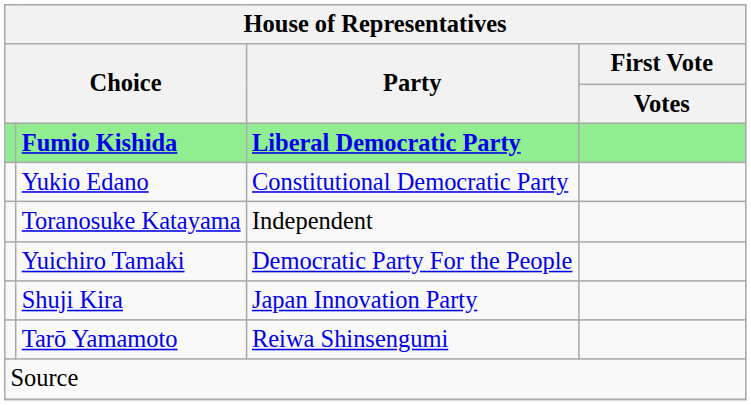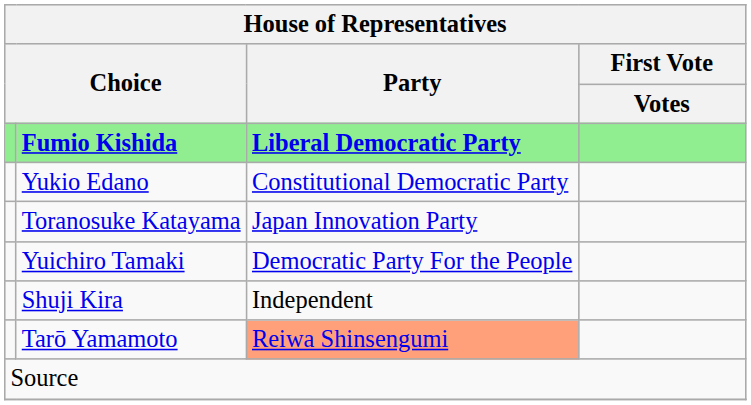Toranosuke Katayama | House of Representatives / Party: Independent -> Japan Innovation Party
Shuji Kira | House of Representatives / Party: Japan Innovation Party -> Independent
Tarō Yamamoto | House of Representatives / Party: no background -> lightsalmon background
